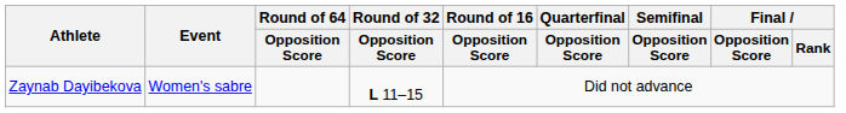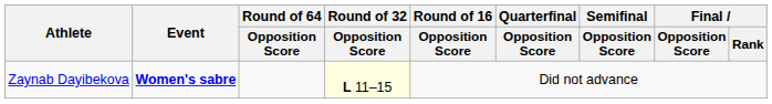Zaynab Dayibekova | Event: normal -> bold
Zaynab Dayibekova | Round of 32 / Opposition Score: no background -> lightyellow background
